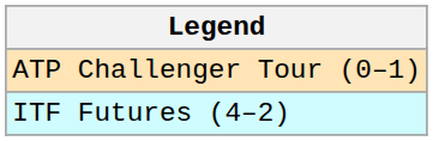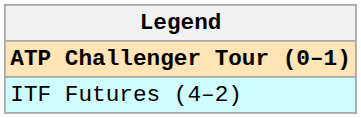row 2 | column 1: normal -> bold
